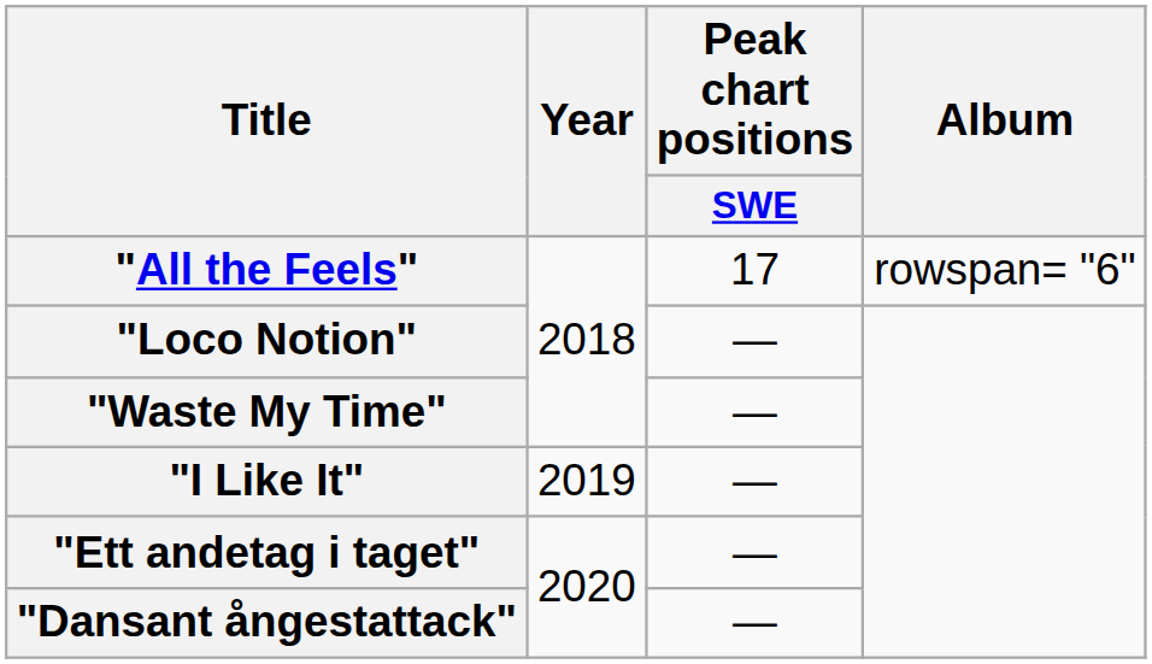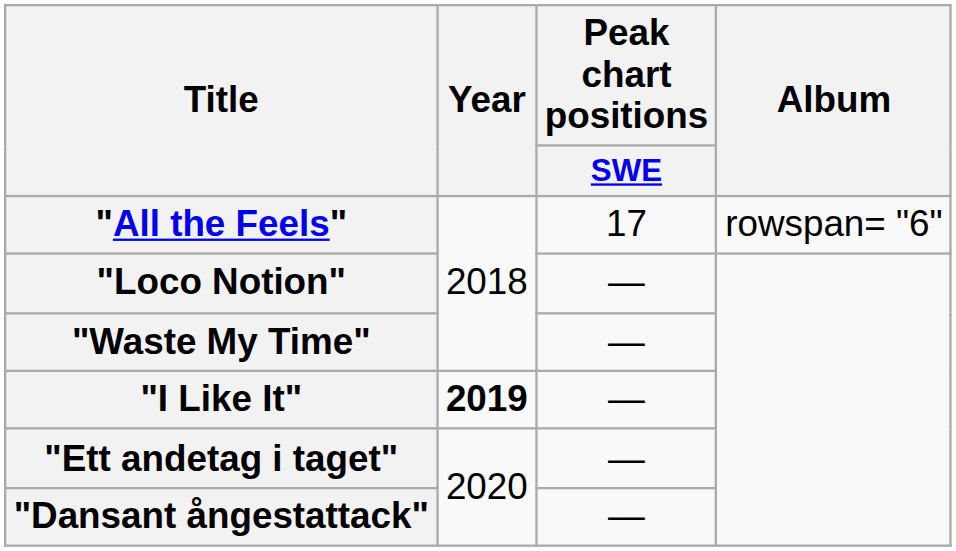"I Like It" | Year: normal -> bold
